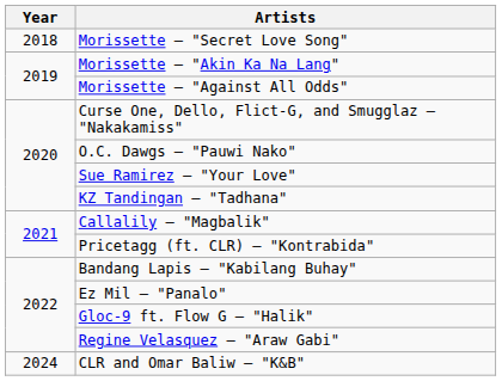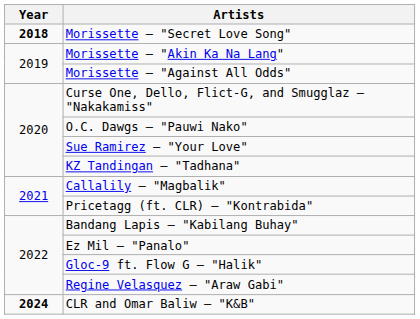Morissette – "Secret Love Song" | Year: normal -> bold
CLR and Omar Baliw – "K&B" | Year: normal -> bold
